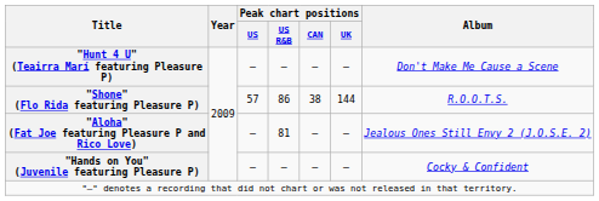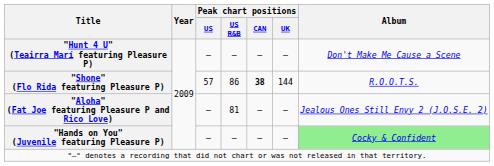"Shone" (Flo Rida featuring Pleasure P) | Peak chart positions / CAN: normal -> bold
"Hands on You" (Juvenile featuring Pleasure P) | Album: no background -> lightgreen background
